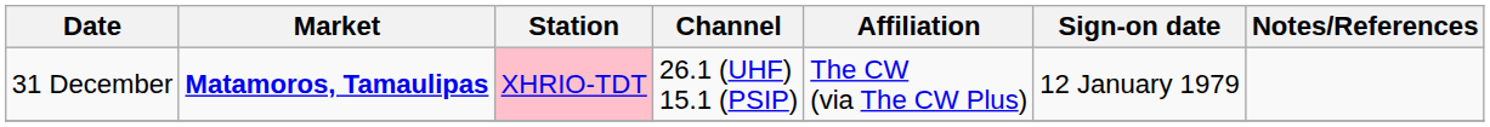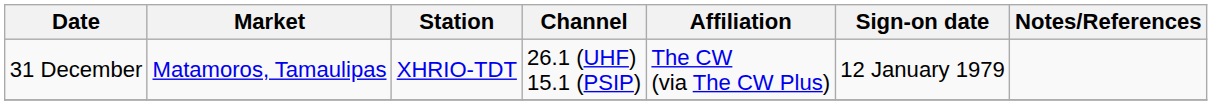31 December | Market: bold -> normal
31 December | Station: pink background -> no background
